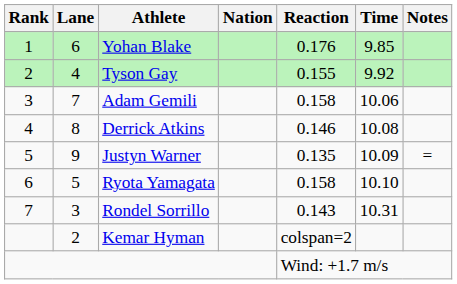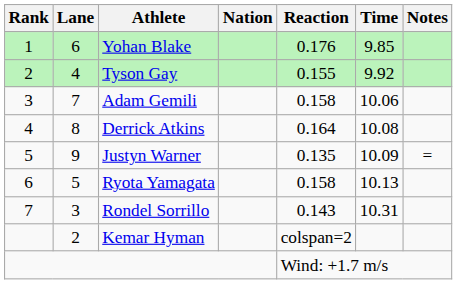Derrick Atkins | Reaction: 0.146 -> 0.164
Ryota Yamagata | Time: 10.10 -> 10.13
